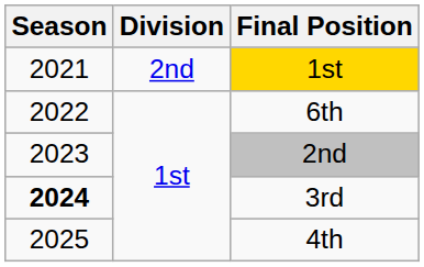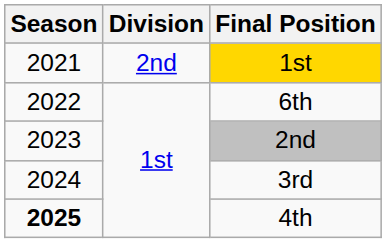3rd | Season: bold -> normal
4th | Season: normal -> bold
